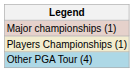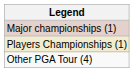row 4 | column 1: lightblue background -> no background
